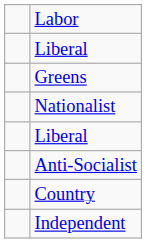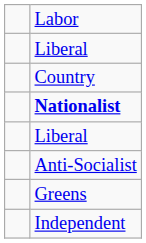row 3 | column 2: Greens -> Country
row 4 | column 2: normal -> bold
row 7 | column 2: Country -> Greens
